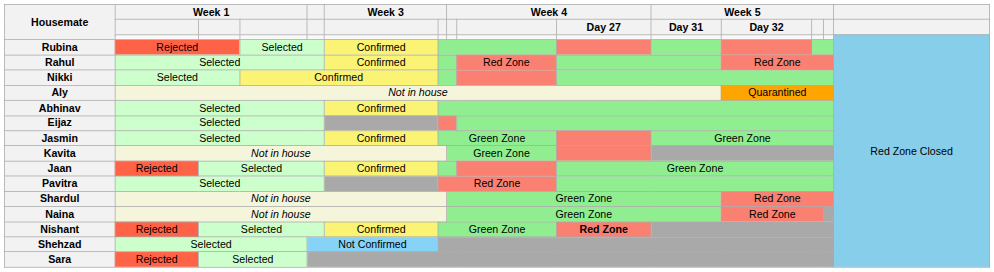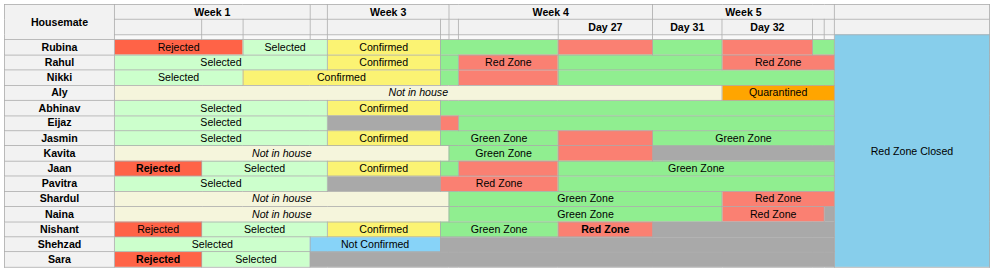Jaan | column 2: normal -> bold
Sara | column 2: normal -> bold
